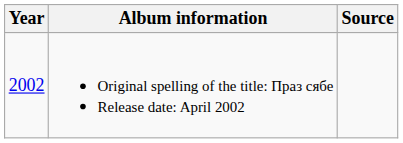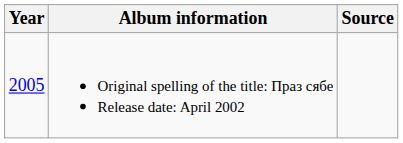row 2 | Year: 2002 -> 2005
